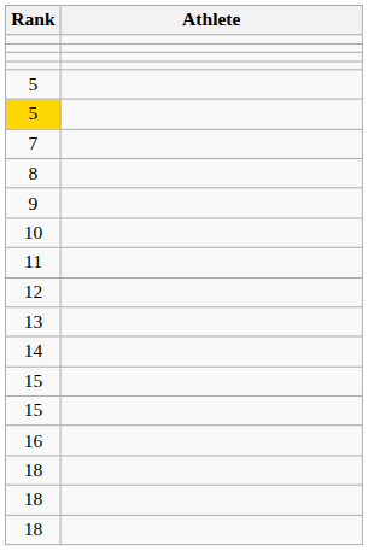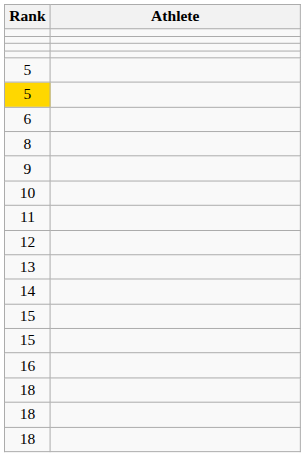row 8 | Rank: 7 -> 6
